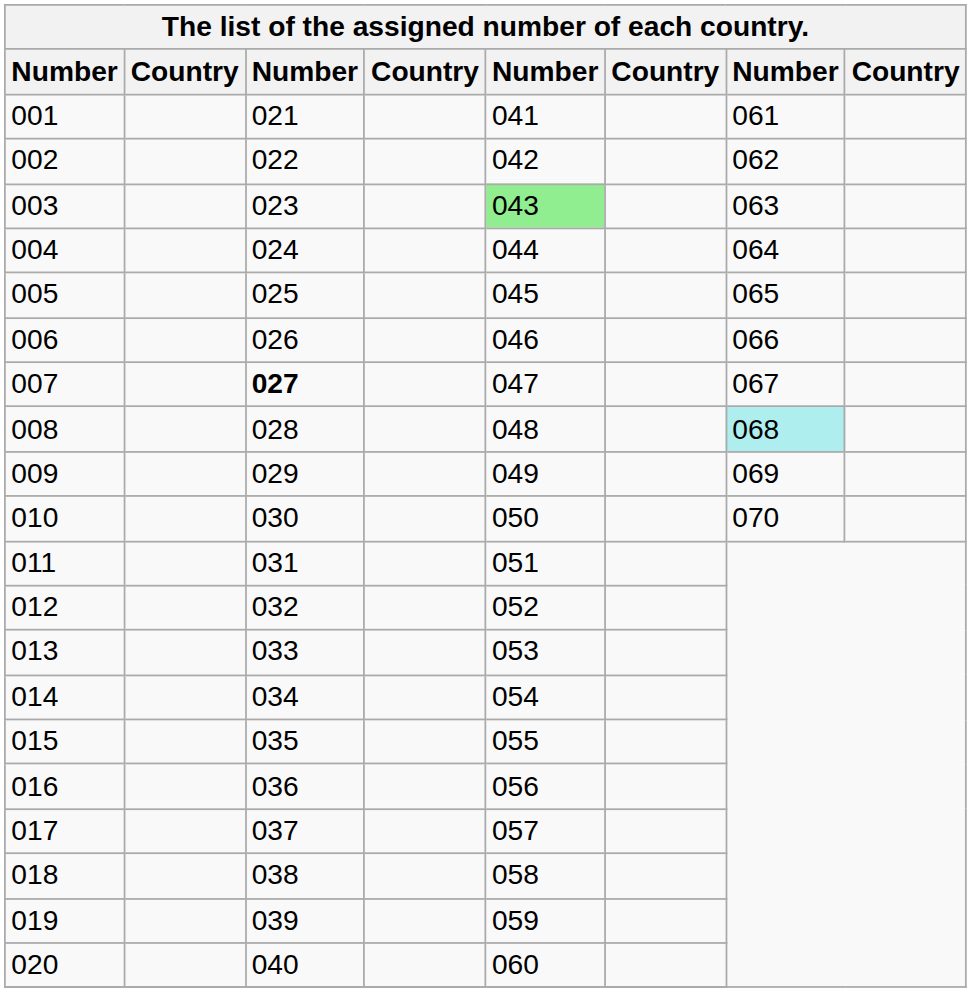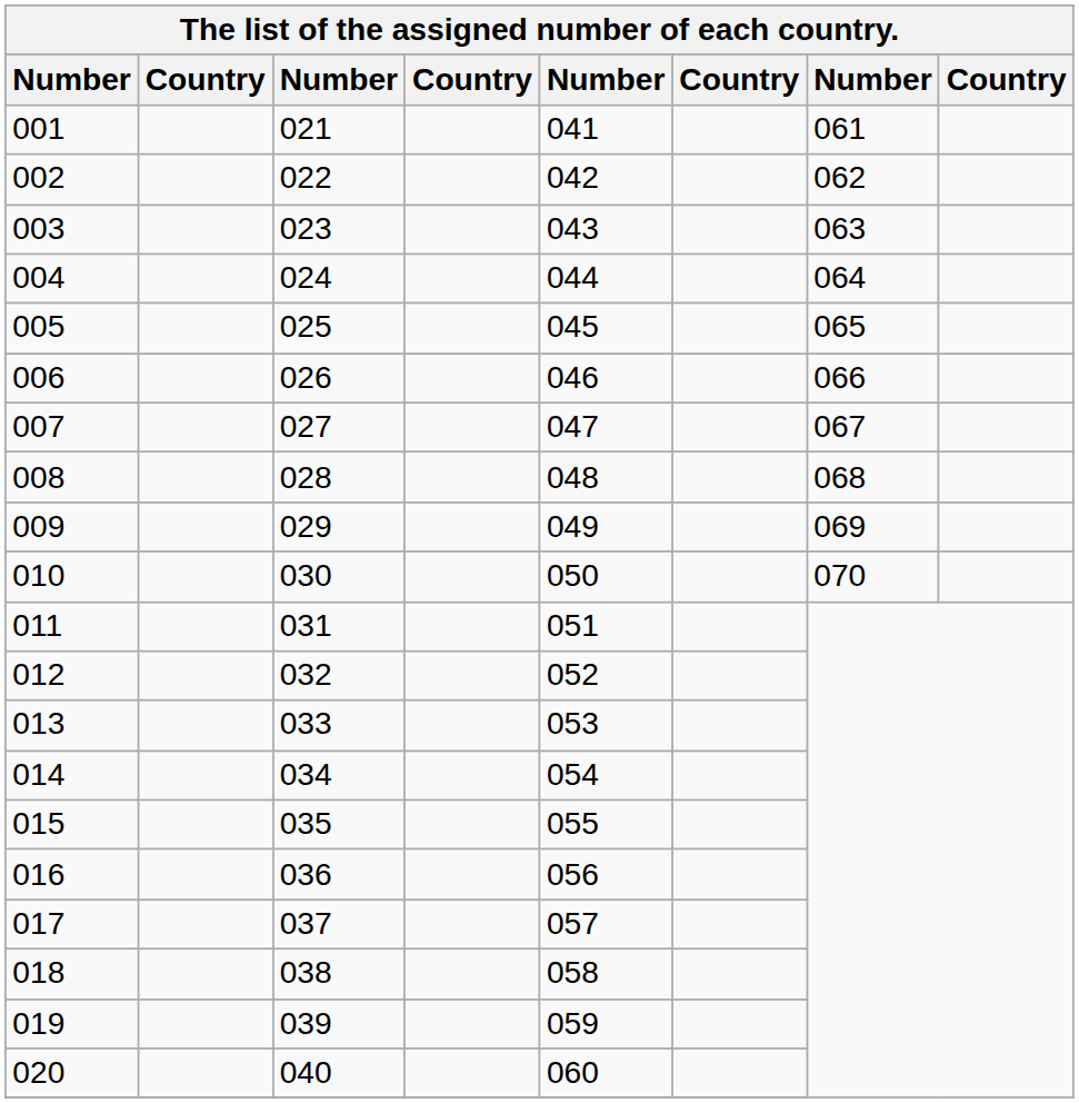003 | column 5: lightgreen background -> no background
007 | column 3: bold -> normal
008 | column 7: paleturquoise background -> no background
